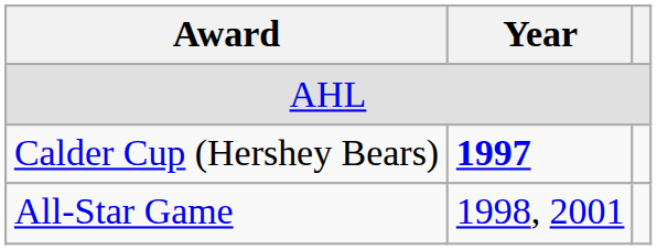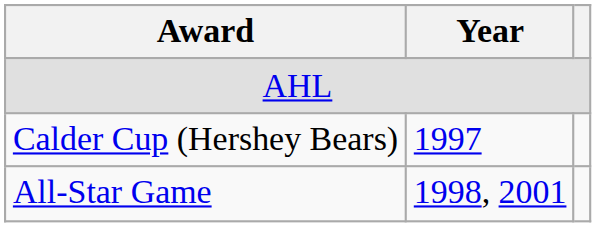Calder Cup (Hershey Bears) | Year: bold -> normal
